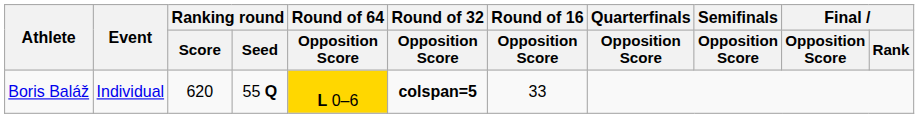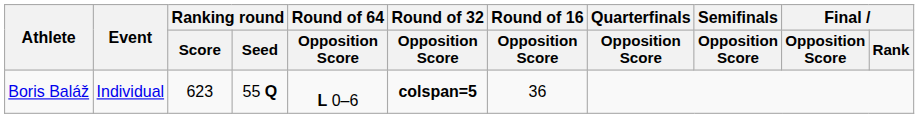Boris Baláž | Ranking round / Score: 620 -> 623
Boris Baláž | Round of 64 / Opposition Score: gold background -> no background
Boris Baláž | Round of 16 / Opposition Score: 33 -> 36
